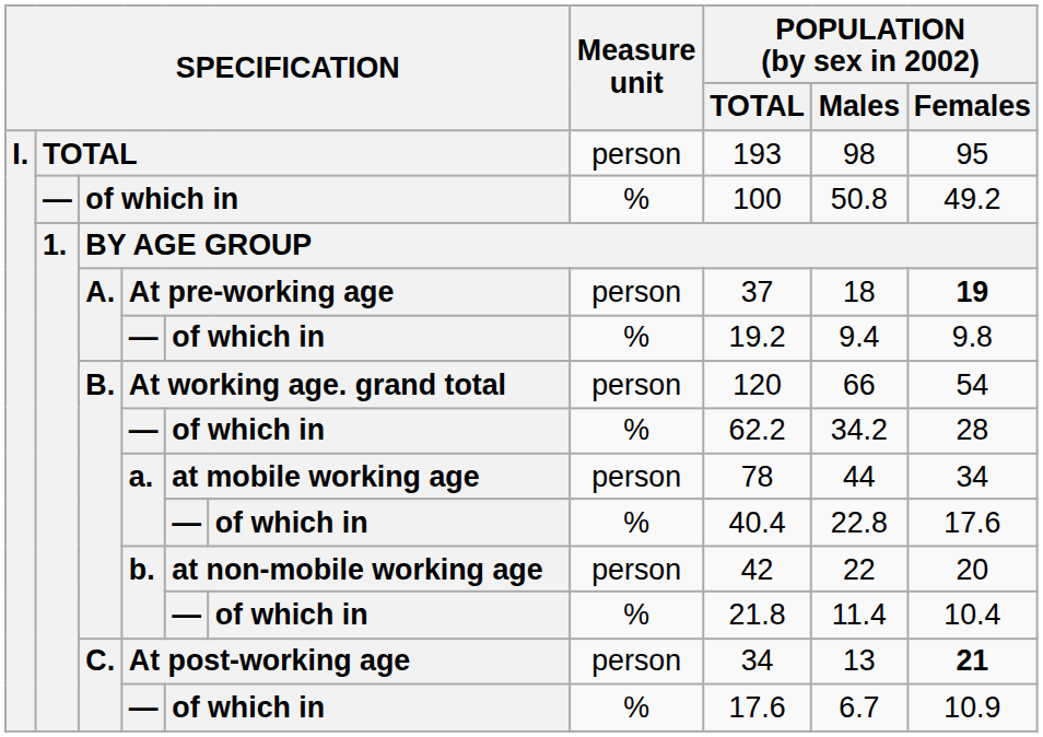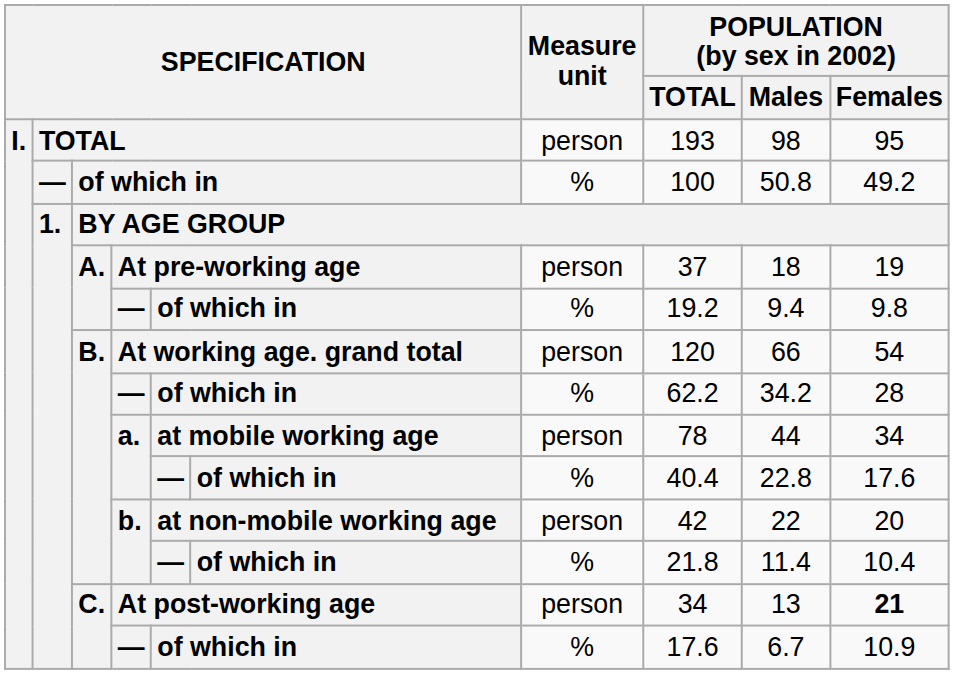At pre-working age | POPULATION (by sex in 2002) / Females: bold -> normal
